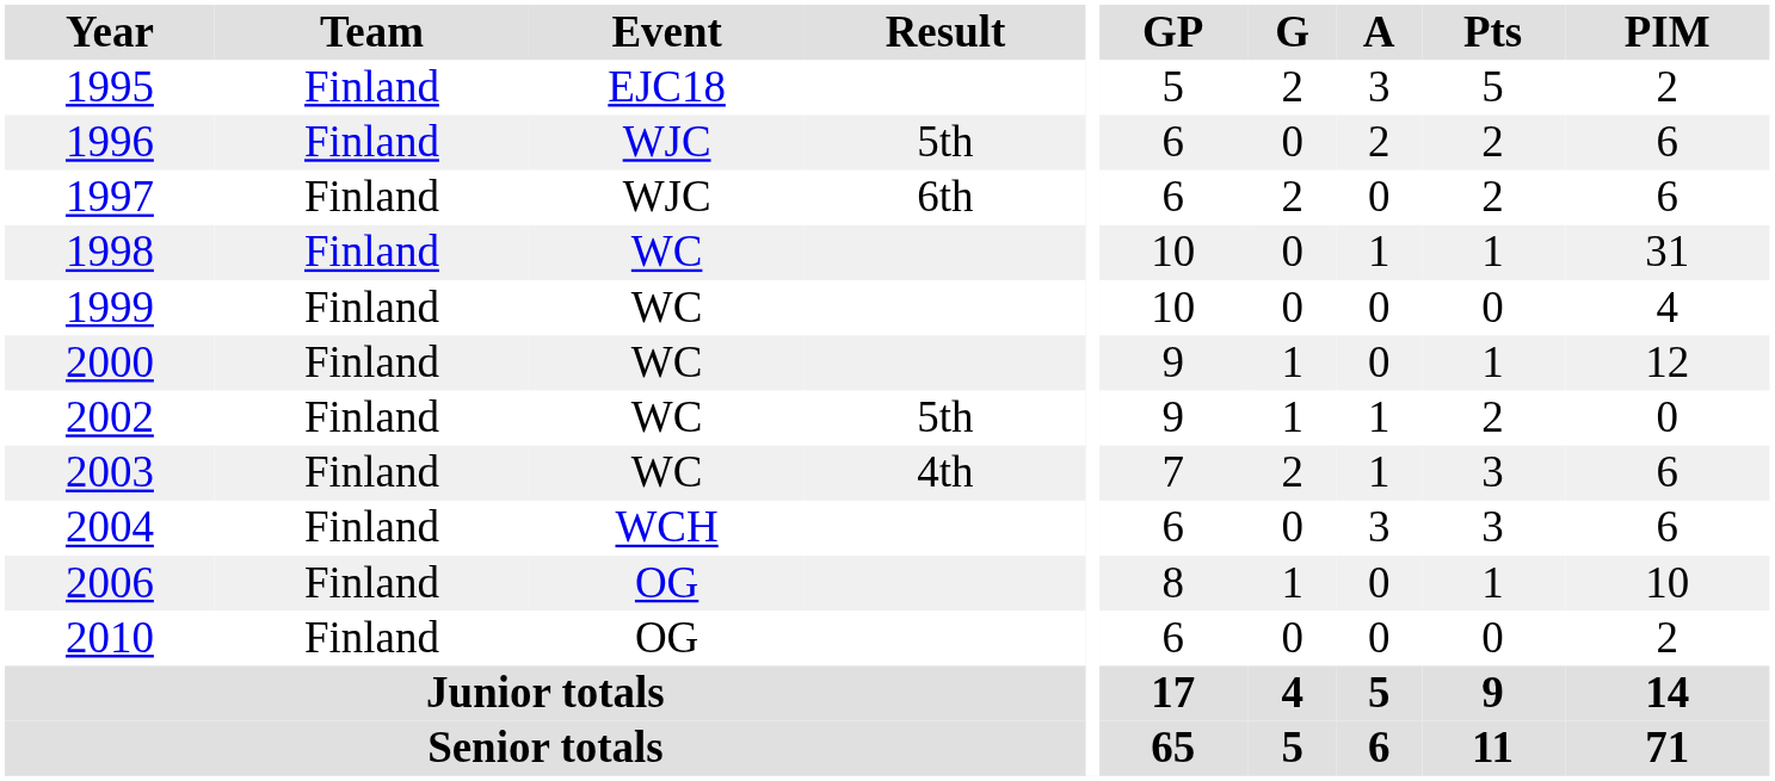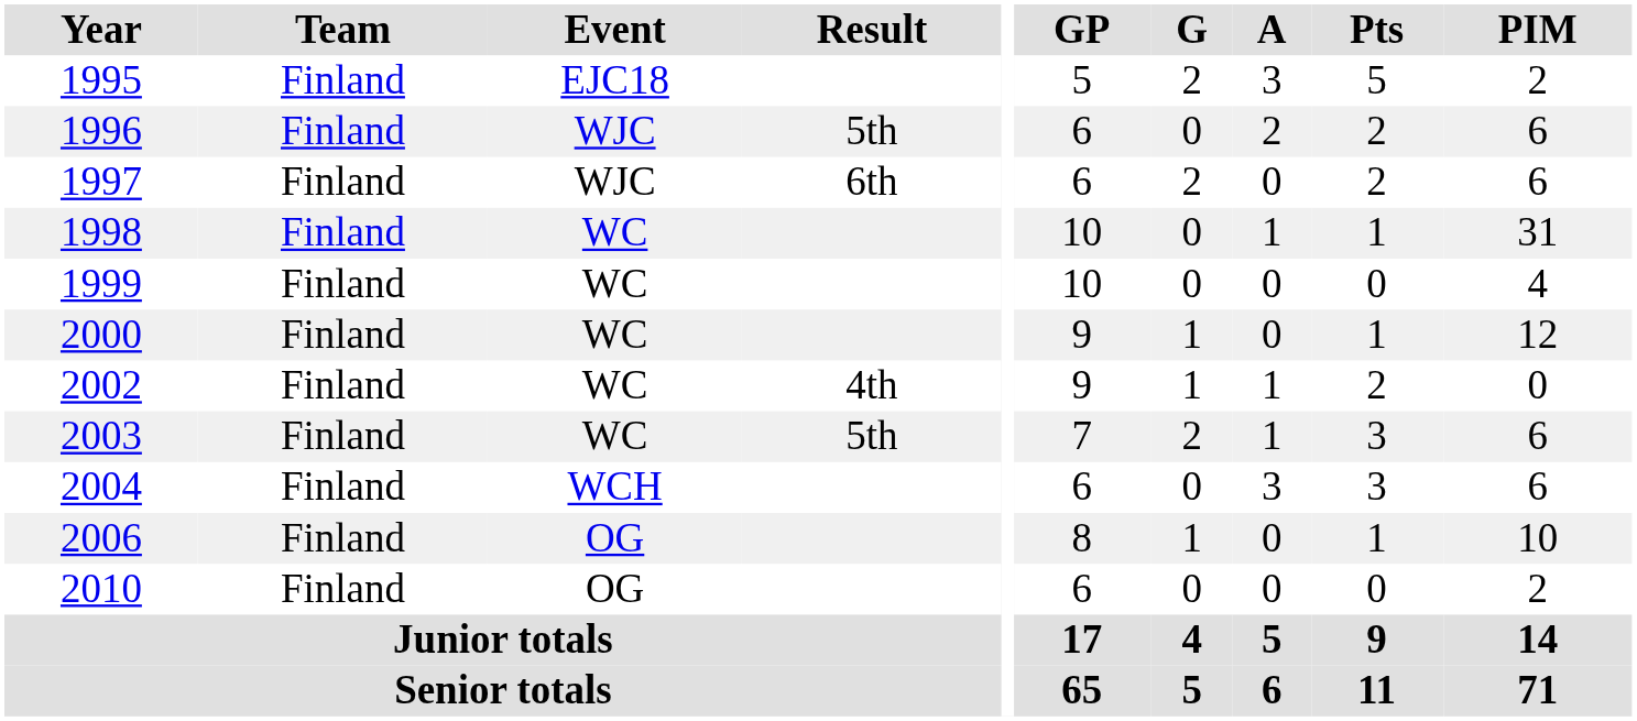2002 | Result: 5th -> 4th
2003 | Result: 4th -> 5th
